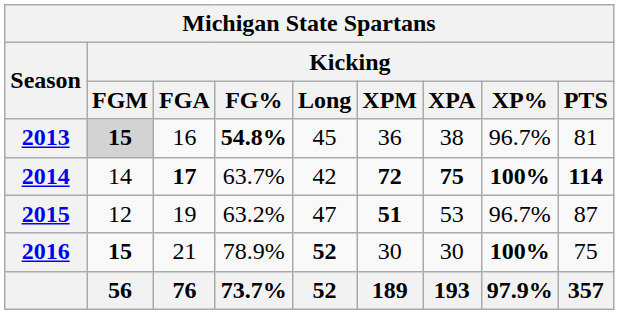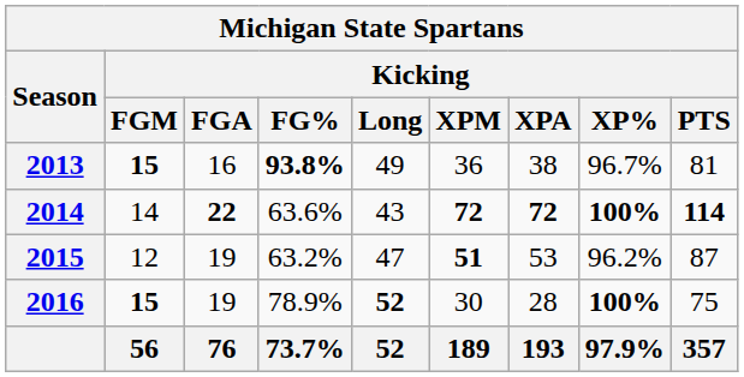2013 | Kicking / FGM: lightgrey background -> no background
2013 | Kicking / FG%: 54.8% -> 93.8%
2013 | Kicking / Long: 45 -> 49
2014 | Kicking / FGA: 17 -> 22
2014 | Kicking / FG%: 63.7% -> 63.6%
2014 | Kicking / Long: 42 -> 43
2014 | Kicking / XPA: 75 -> 72
2015 | Kicking / XP%: 96.7% -> 96.2%
2016 | Kicking / FGA: 21 -> 19
2016 | Kicking / XPA: 30 -> 28
